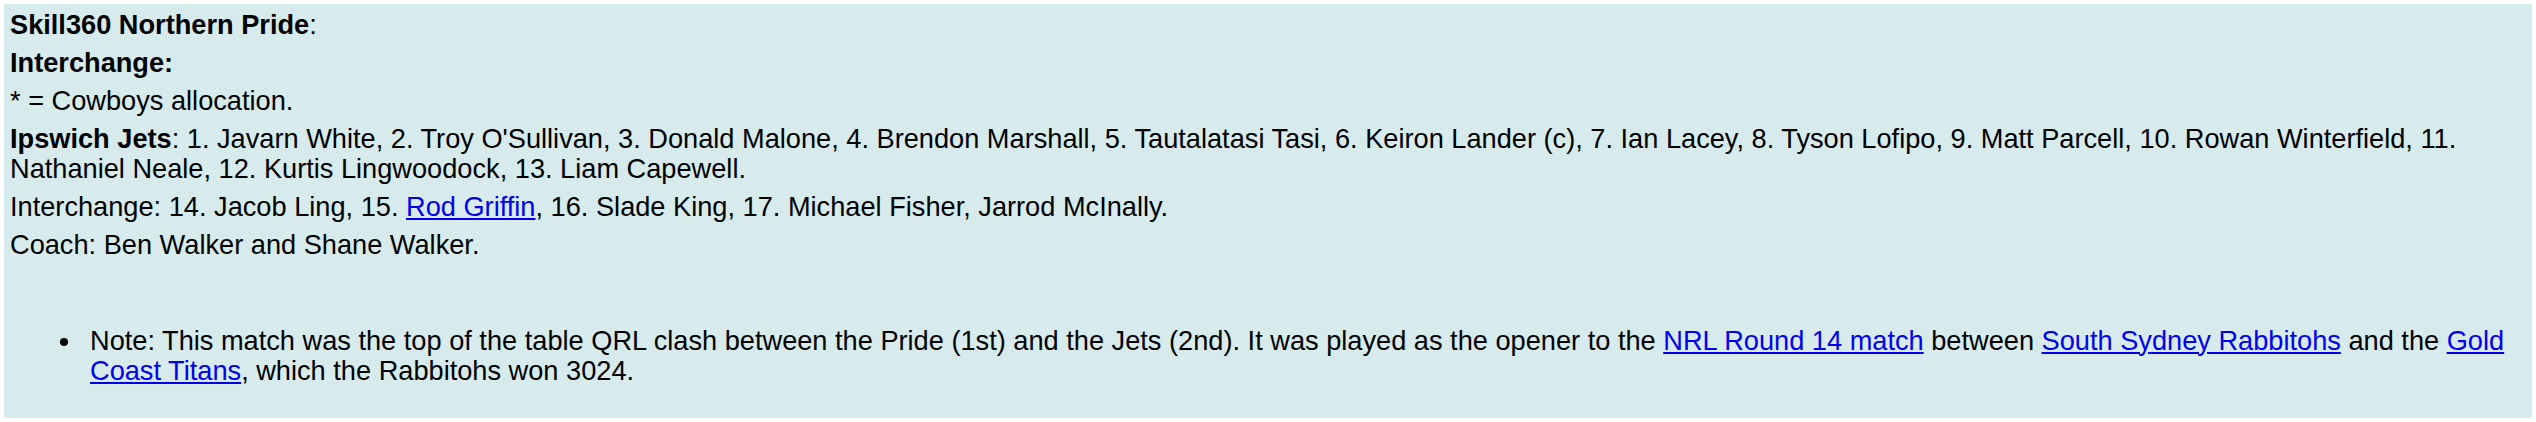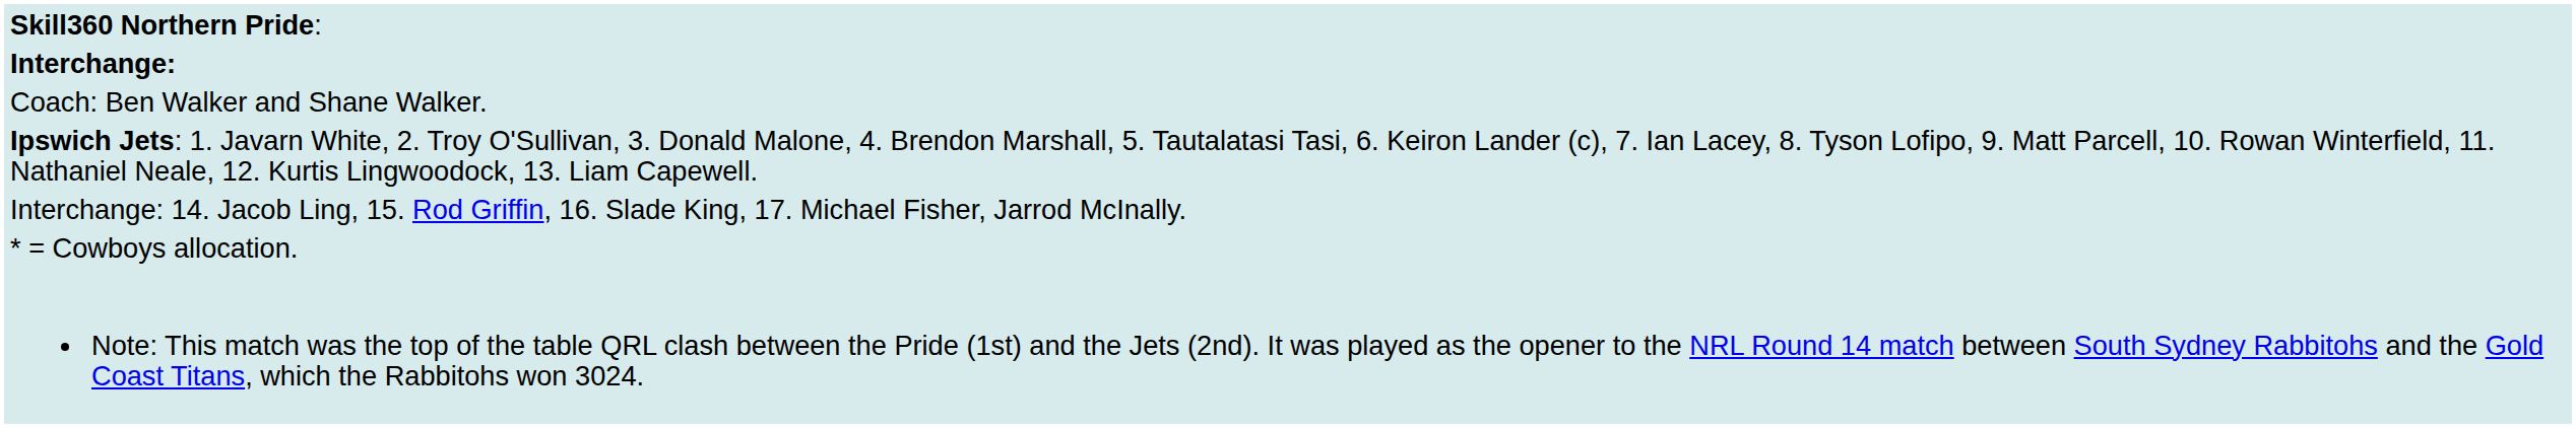row 3 | column 1: * = Cowboys allocation. -> Coach: Ben Walker and Shane Walker.
row 6 | column 1: Coach: Ben Walker and Shane Walker. -> * = Cowboys allocation.
